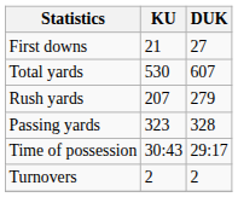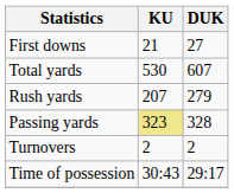Passing yards | KU: no background -> khaki background
rows swapped: Turnovers <-> Time of possession
